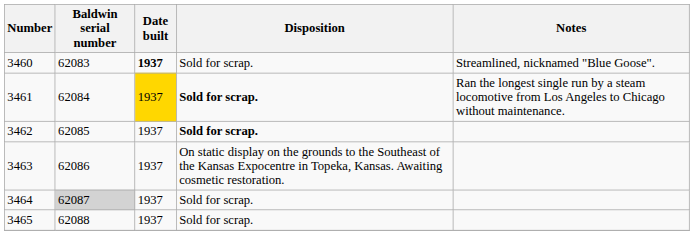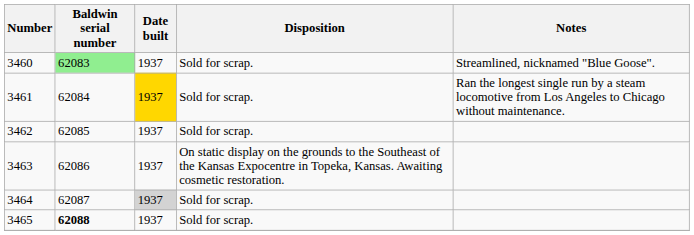3460 | Baldwin serial number: no background -> lightgreen background
3460 | Date built: bold -> normal
3461 | Disposition: bold -> normal
3462 | Disposition: bold -> normal
3464 | Baldwin serial number: lightgrey background -> no background
3464 | Date built: no background -> lightgrey background
3465 | Baldwin serial number: normal -> bold
